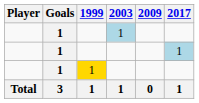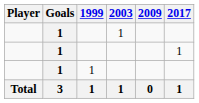row 2 | 2003: lightblue background -> no background
row 3 | 2017: lightblue background -> no background
row 4 | 1999: gold background -> no background
